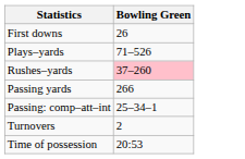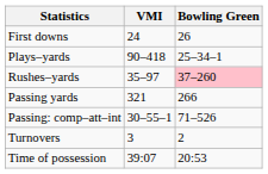+ column: VMI | 24 | 90–418 | 35–97 | 321 | 30–55–1 | 3 | 39:07
Plays–yards | Bowling Green: 71–526 -> 25–34–1
Passing: comp–att–int | Bowling Green: 25–34–1 -> 71–526
